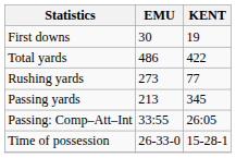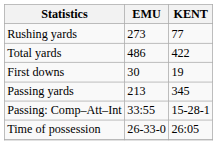rows swapped: First downs <-> Rushing yards
Passing: Comp–Att–Int | KENT: 26:05 -> 15-28-1
Time of possession | KENT: 15-28-1 -> 26:05
